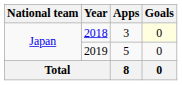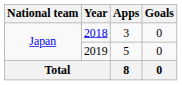2018 | Goals: lightyellow background -> no background
